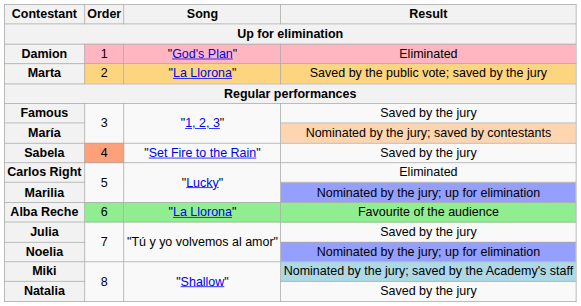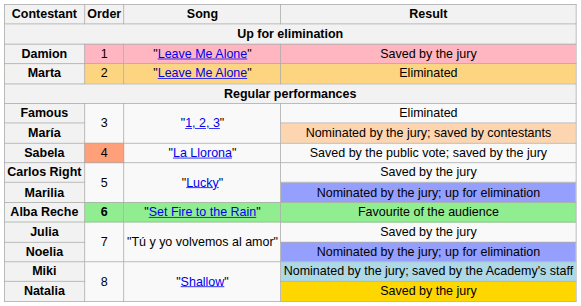Damion | Song: "God's Plan" -> "Leave Me Alone"
Damion | Result: Eliminated -> Saved by the jury
Marta | Song: "La Llorona" -> "Leave Me Alone"
Marta | Result: Saved by the public vote; saved by the jury -> Eliminated
Famous | Result: Saved by the jury -> Eliminated
Sabela | Song: "Set Fire to the Rain" -> "La Llorona"
Sabela | Result: Saved by the jury -> Saved by the public vote; saved by the jury
Carlos Right | Result: Eliminated -> Saved by the jury
Alba Reche | Order: normal -> bold
Alba Reche | Song: "La Llorona" -> "Set Fire to the Rain"
Natalia | Result: no background -> gold background
